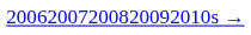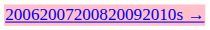row 1 | column 1: no background -> pink background
